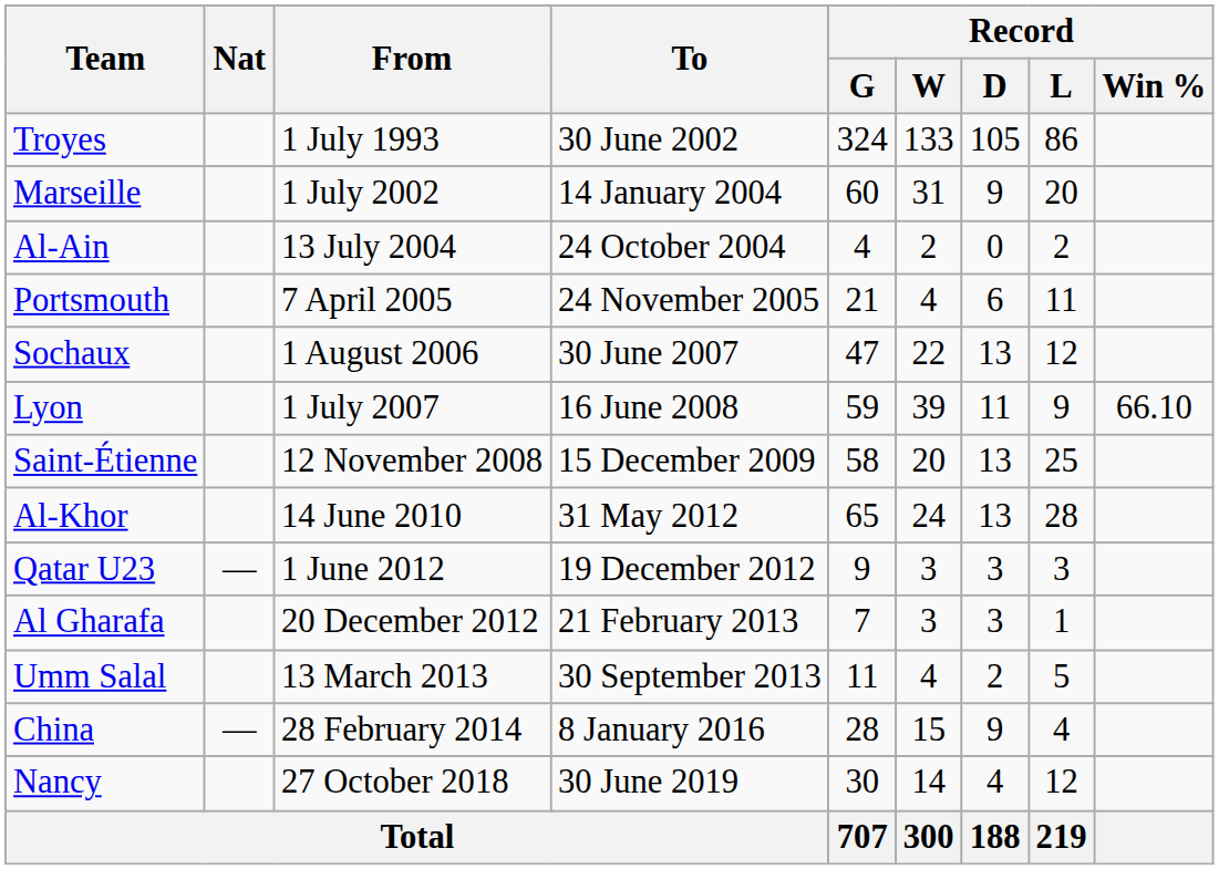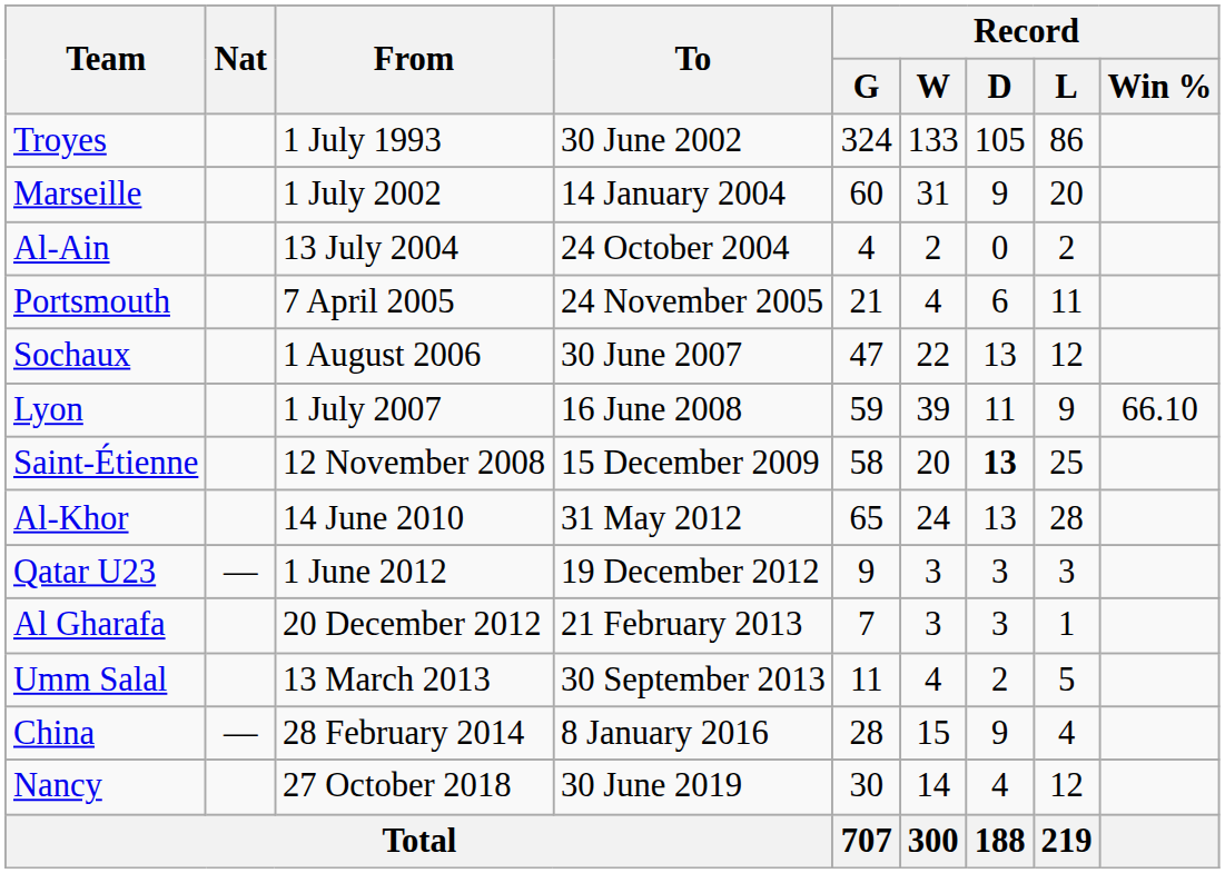Saint-Étienne | Record / D: normal -> bold
